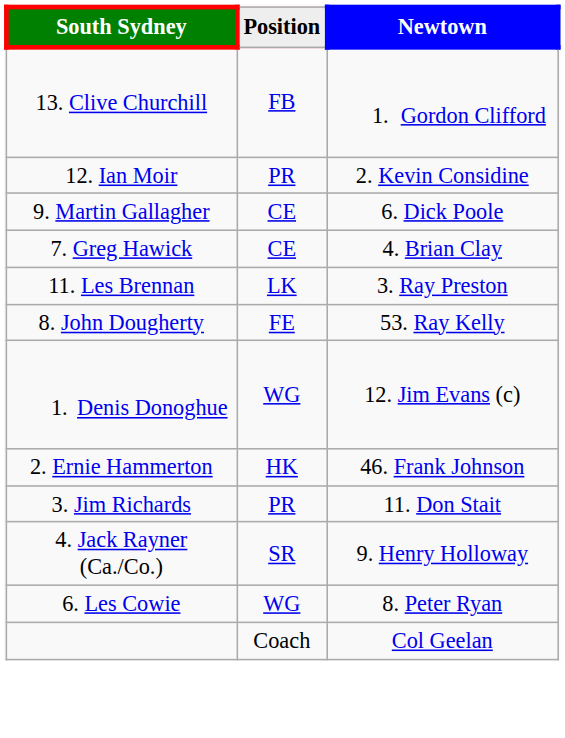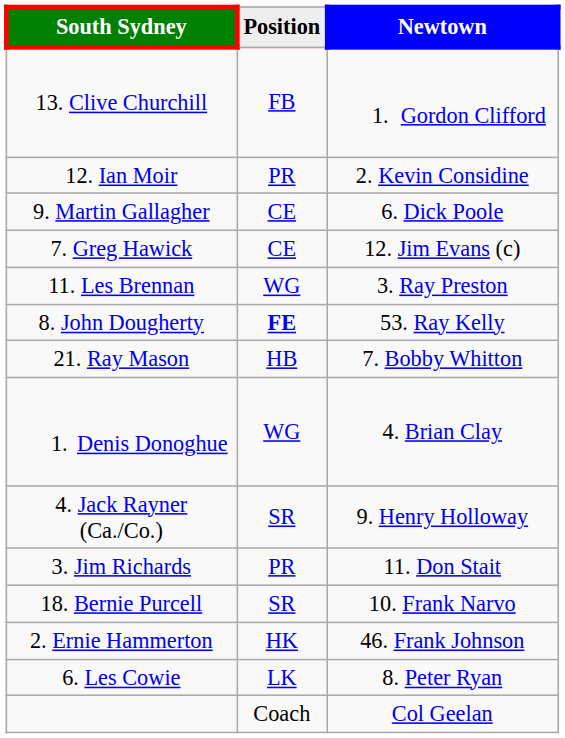7. Greg Hawick | Newtown: 4. Brian Clay -> 12. Jim Evans (c)
11. Les Brennan | Position: LK -> WG
8. John Dougherty | Position: normal -> bold
+ row: 21. Ray Mason | HB | 7. Bobby Whitton
Denis Donoghue | Newtown: 12. Jim Evans (c) -> 4. Brian Clay
rows swapped: 2. Ernie Hammerton <-> 4. Jack Rayner (Ca./Co.)
+ row: 18. Bernie Purcell | SR | 10. Frank Narvo
6. Les Cowie | Position: WG -> LK
